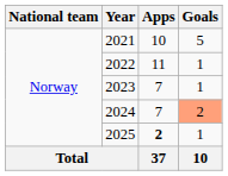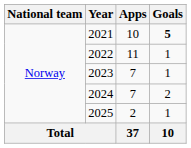2021 | Goals: normal -> bold
2024 | Goals: lightsalmon background -> no background
2025 | Apps: bold -> normal
